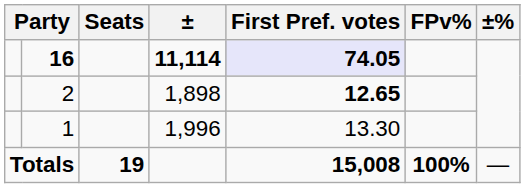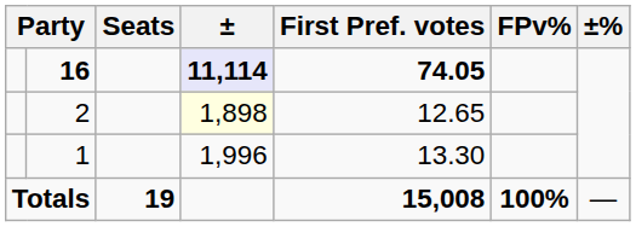16 | ±: no background -> lavender background
16 | First Pref. votes: lavender background -> no background
2 | ±: no background -> lightyellow background
2 | First Pref. votes: bold -> normal
